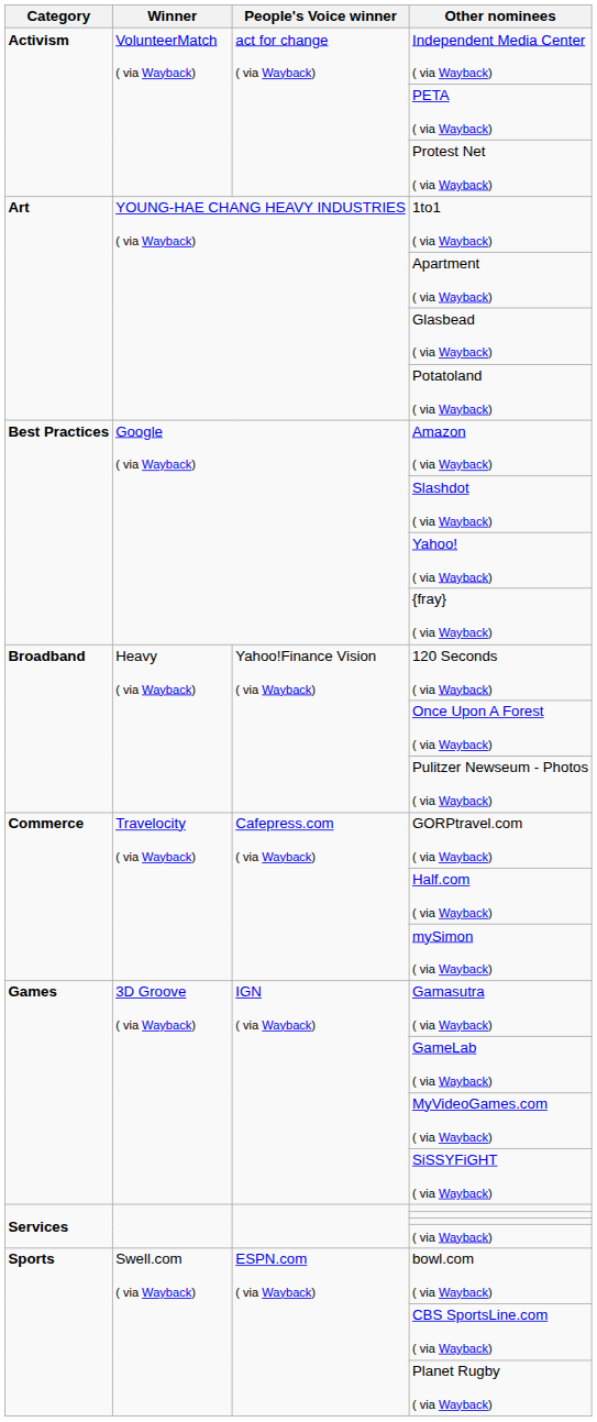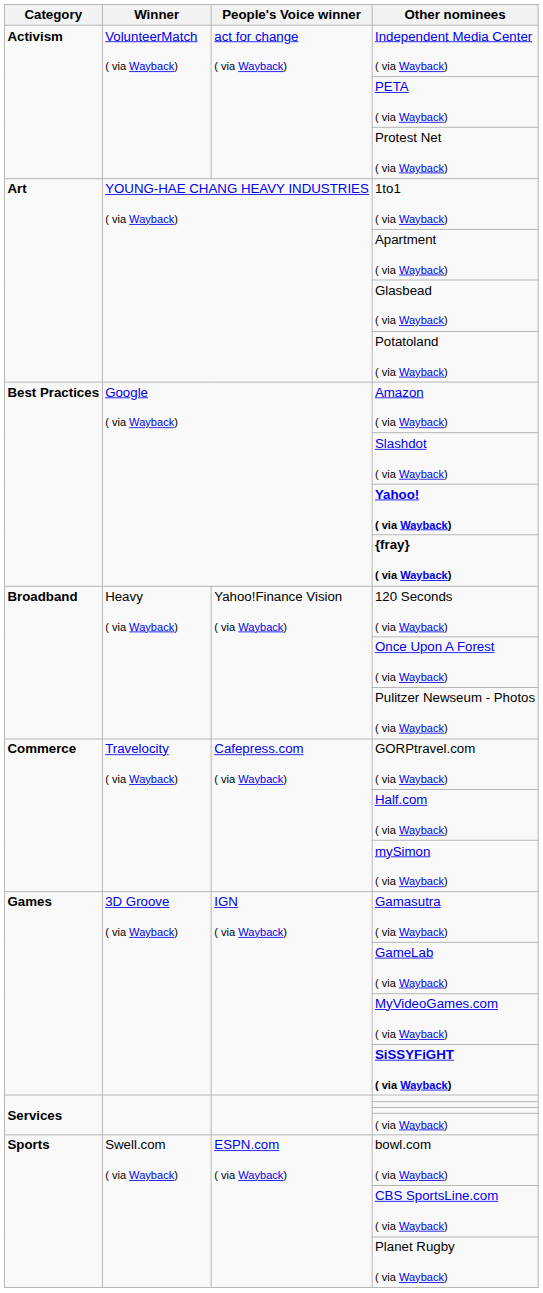Yahoo! ( via Wayback) | Other nominees: normal -> bold
{fray} ( via Wayback) | Other nominees: normal -> bold
SiSSYFiGHT ( via Wayback) | Other nominees: normal -> bold
